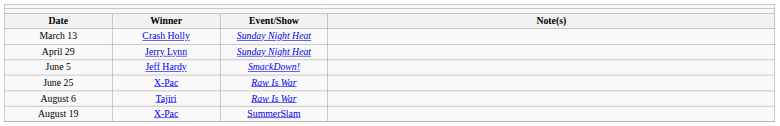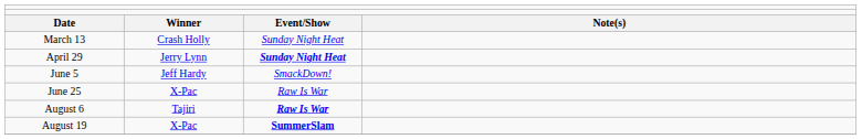April 29 | column 3: normal -> bold
August 6 | column 3: normal -> bold
August 19 | column 3: normal -> bold
